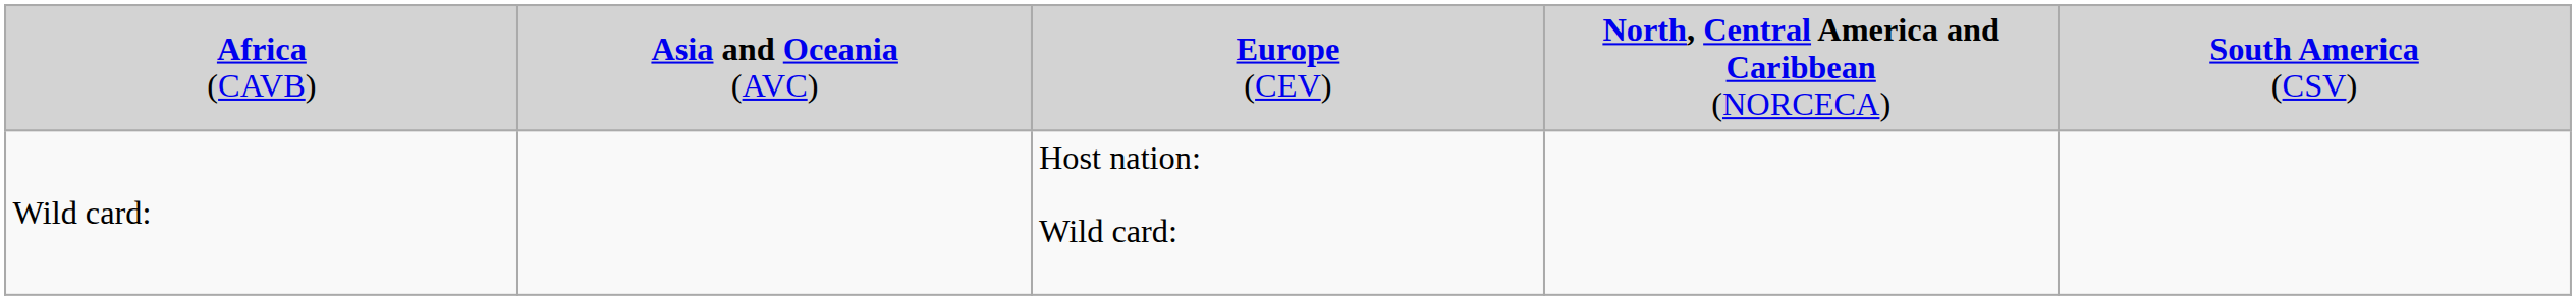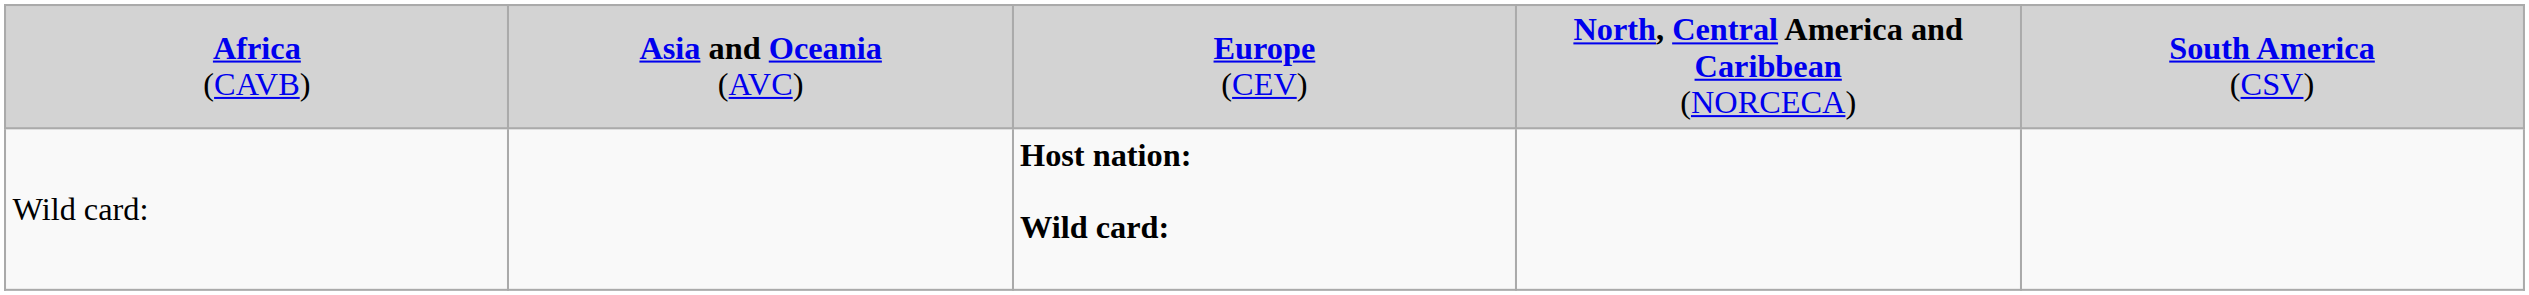Wild card: | column 3: normal -> bold
